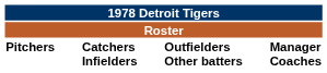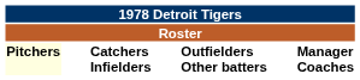Pitchers | column 1: no background -> lightyellow background
